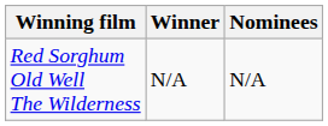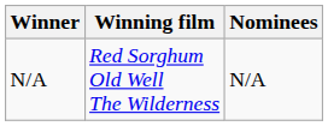columns swapped: Winner <-> Winning film
